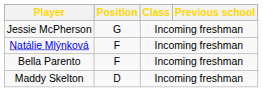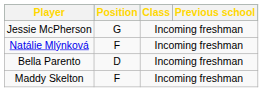Bella Parento | Position: F -> D
Maddy Skelton | Position: D -> F
